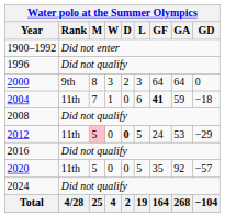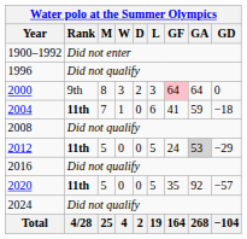2000 | GF: no background -> pink background
2004 | Rank: normal -> bold
2004 | GF: bold -> normal
2012 | Rank: normal -> bold
2012 | M: pink background -> no background
2012 | D: bold -> normal
2012 | GA: no background -> lightgrey background
2020 | Rank: normal -> bold
